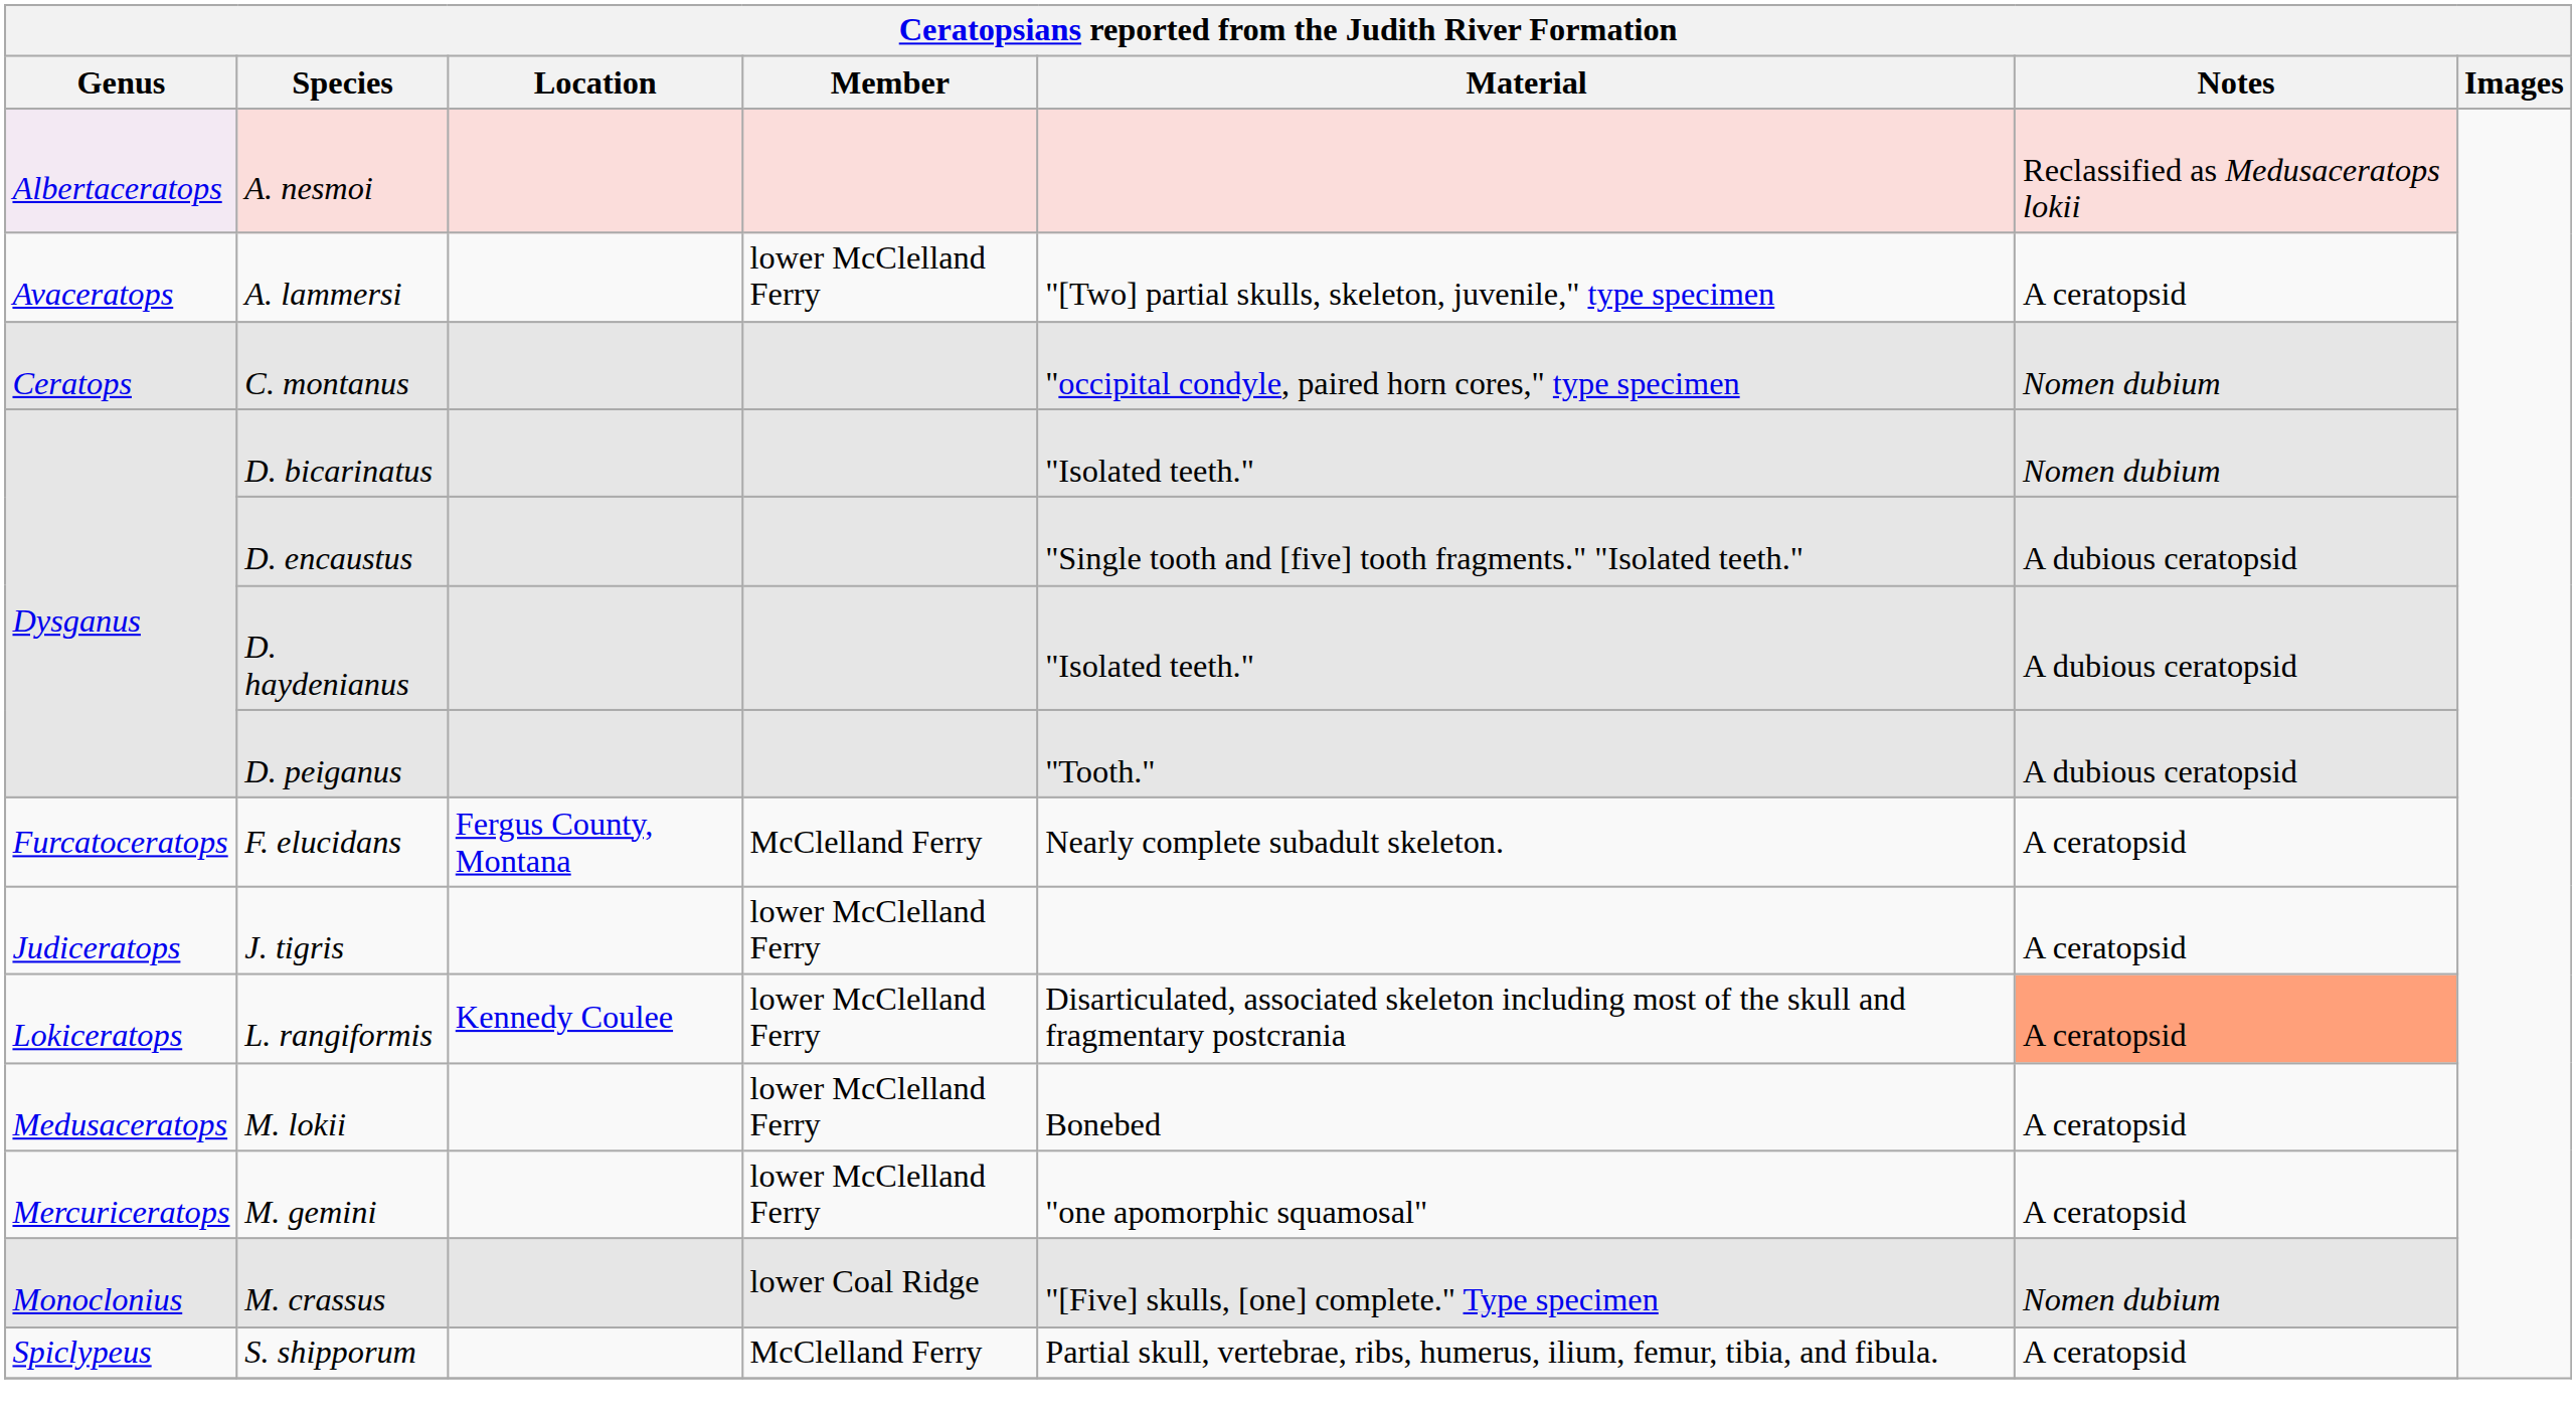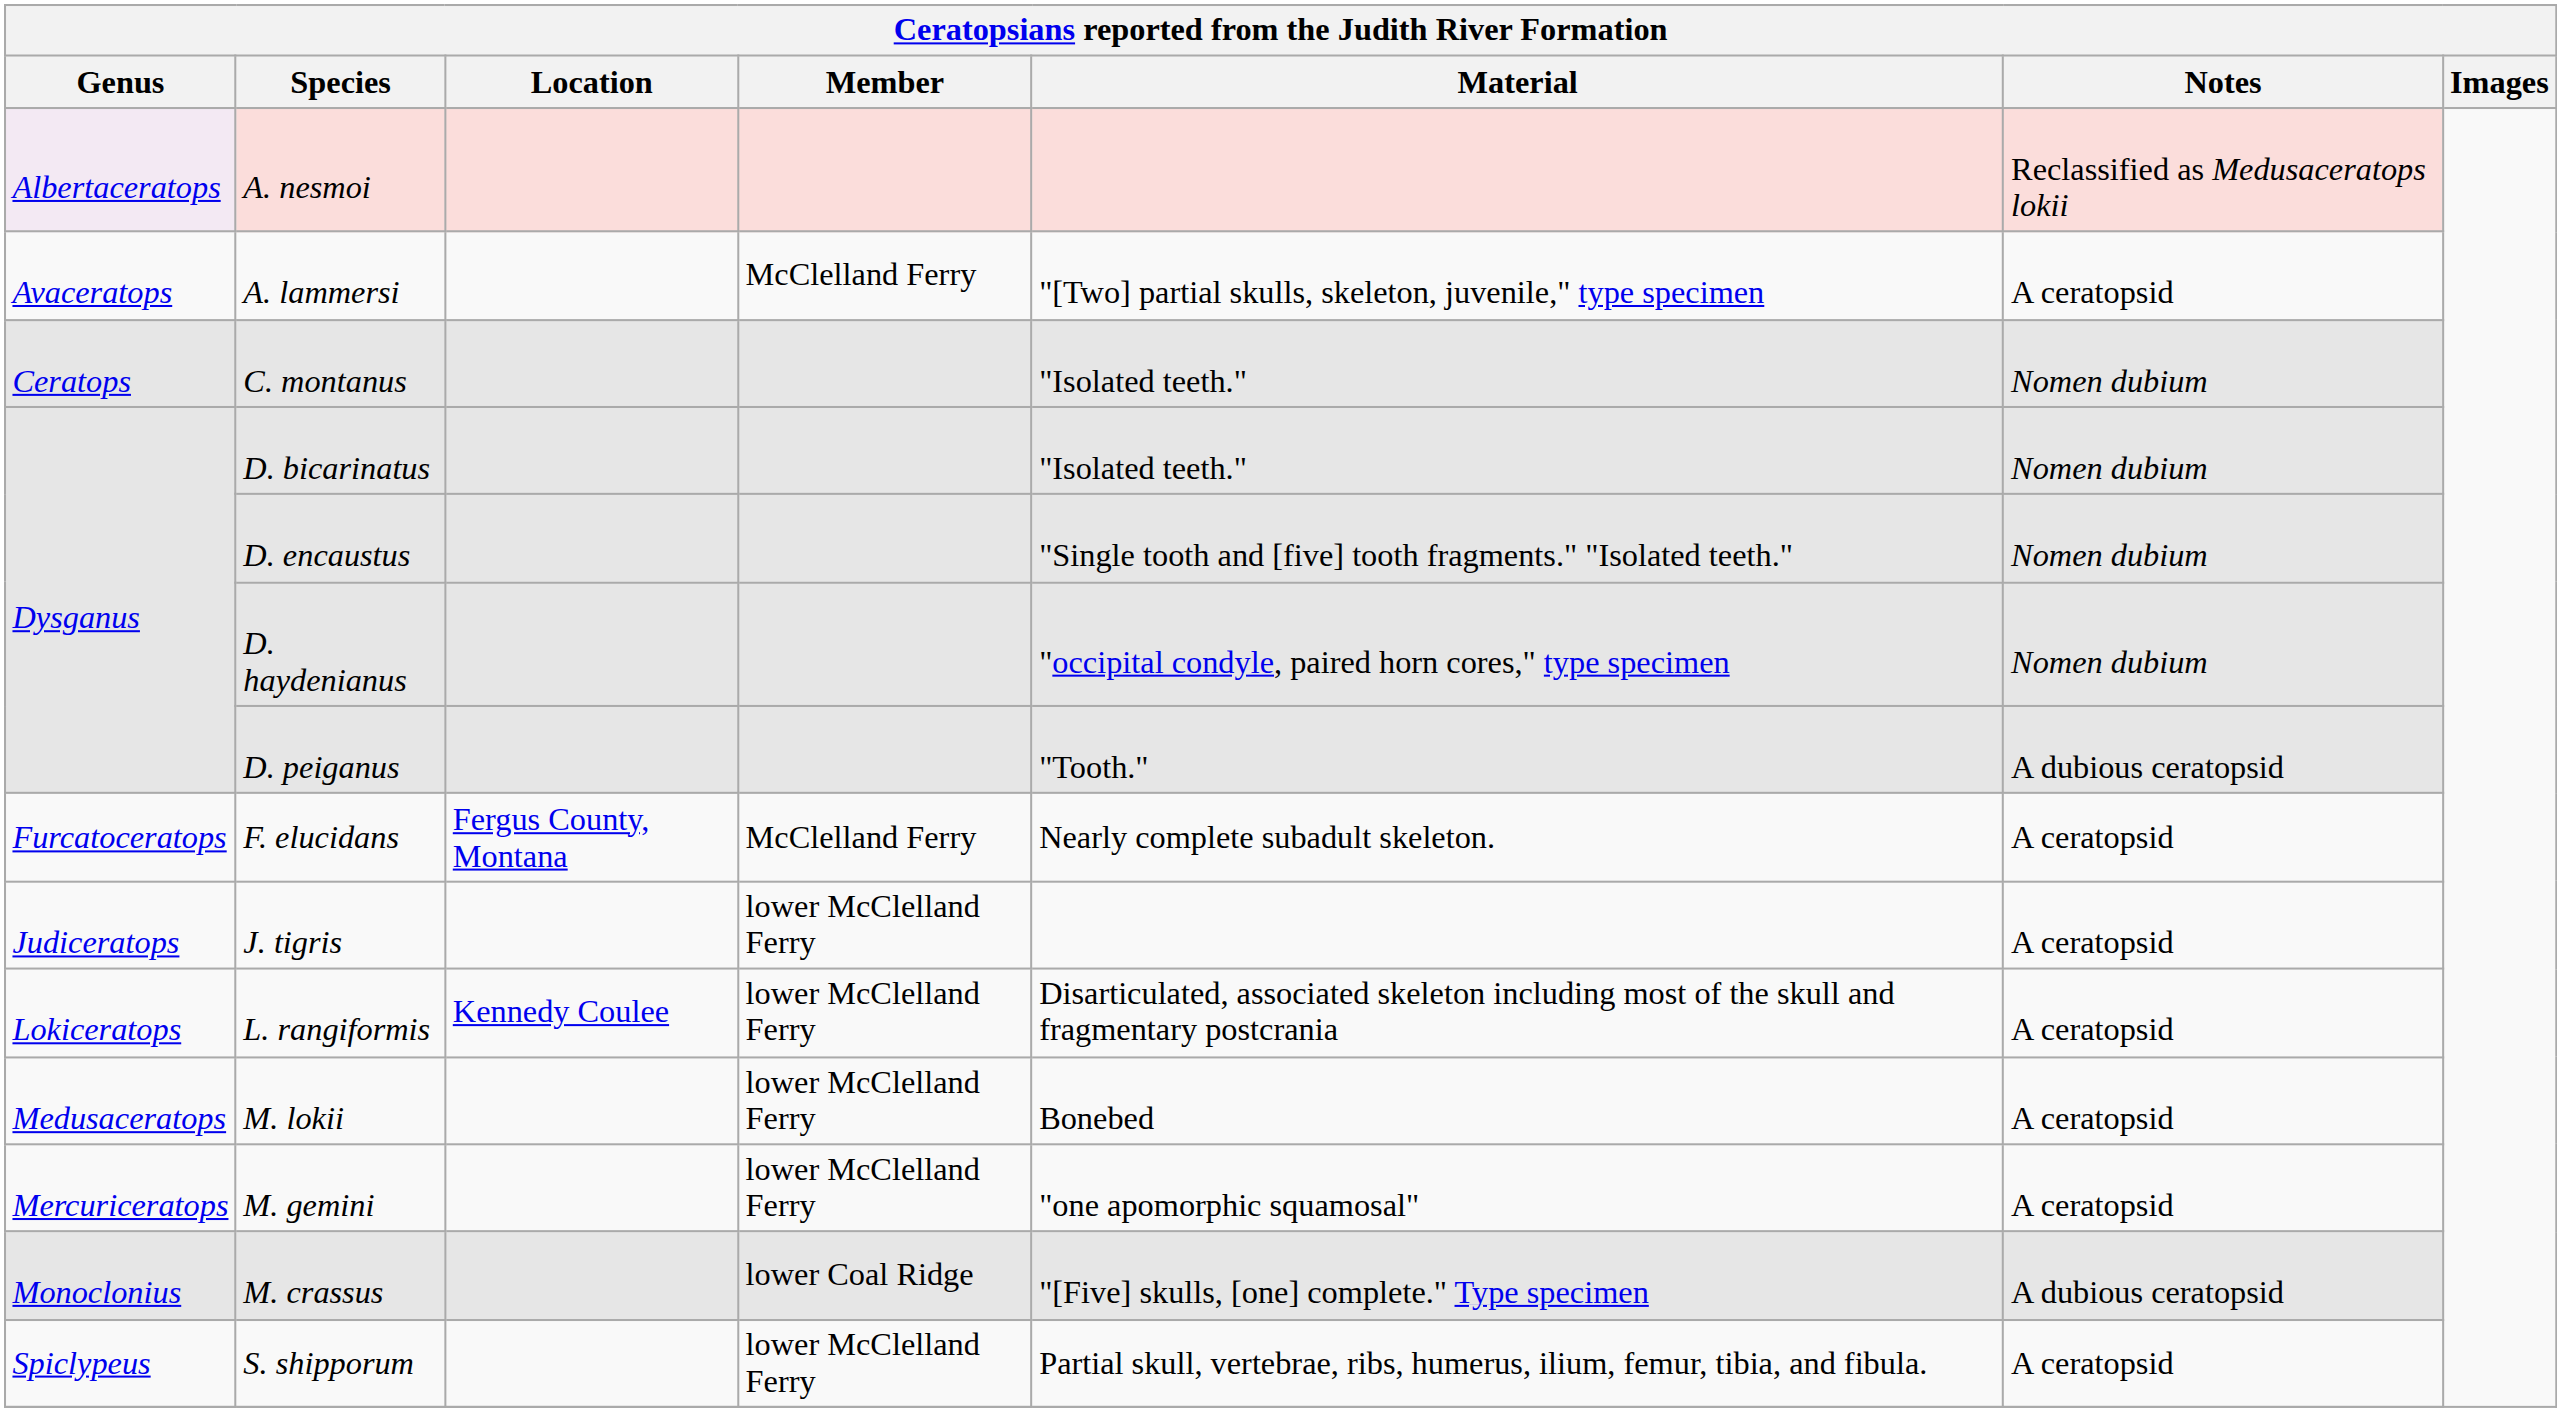A. lammersi | Member: lower McClelland Ferry -> McClelland Ferry
C. montanus | Material: "occipital condyle, paired horn cores," type specimen -> "Isolated teeth."
D. encaustus | Notes: A dubious ceratopsid -> Nomen dubium
D. haydenianus | Material: "Isolated teeth." -> "occipital condyle, paired horn cores," type specimen
D. haydenianus | Notes: A dubious ceratopsid -> Nomen dubium
L. rangiformis | Notes: lightsalmon background -> no background
M. crassus | Notes: Nomen dubium -> A dubious ceratopsid
S. shipporum | Member: McClelland Ferry -> lower McClelland Ferry
